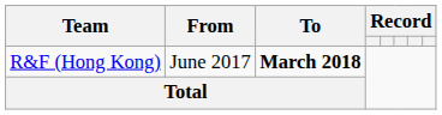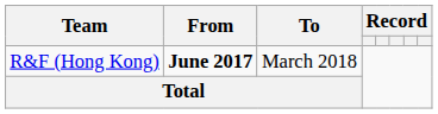R&F (Hong Kong) | From: normal -> bold
R&F (Hong Kong) | To: bold -> normal
